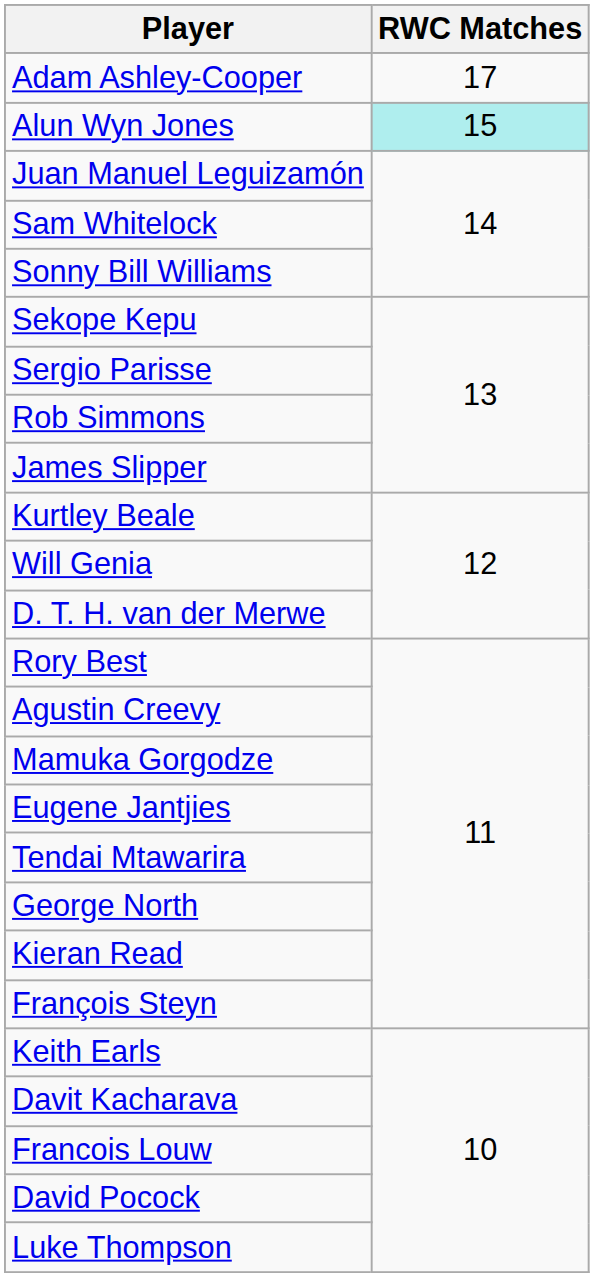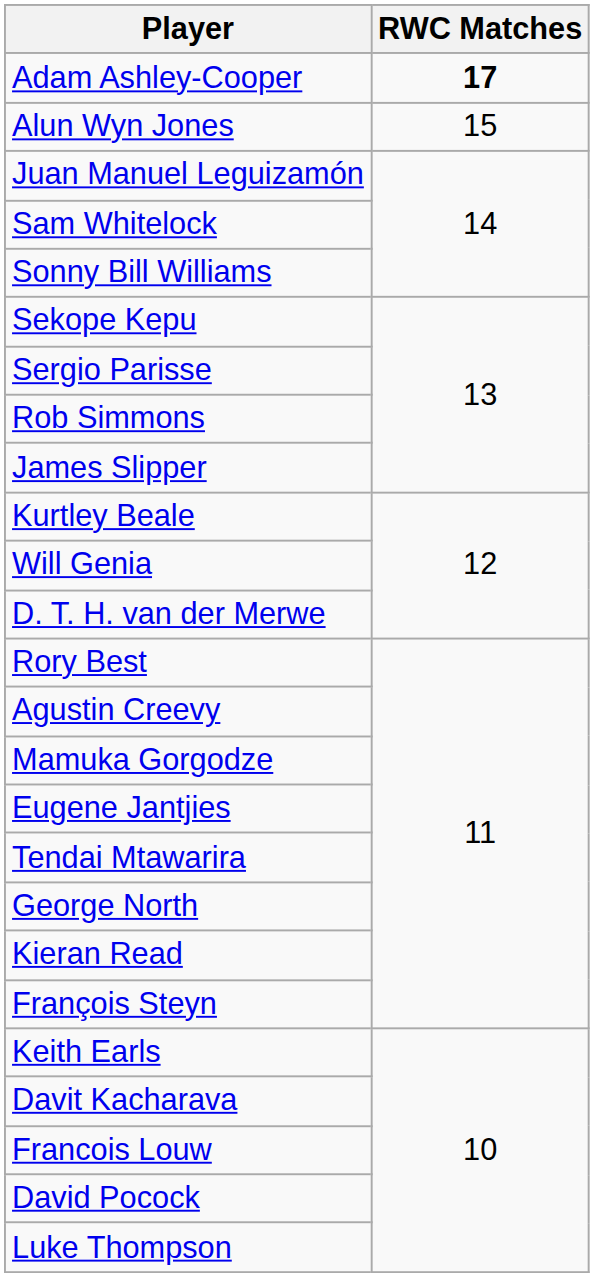Adam Ashley-Cooper | RWC Matches: normal -> bold
Alun Wyn Jones | RWC Matches: paleturquoise background -> no background
